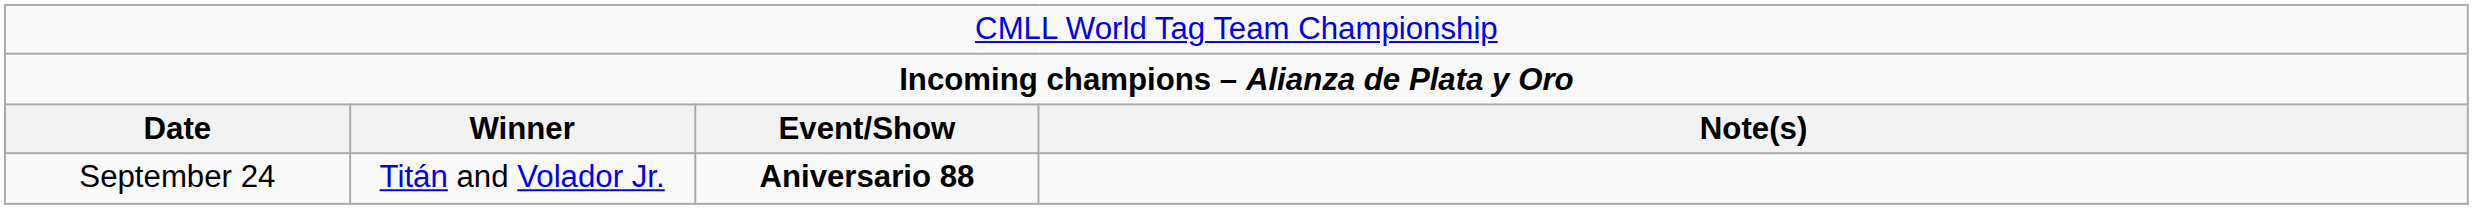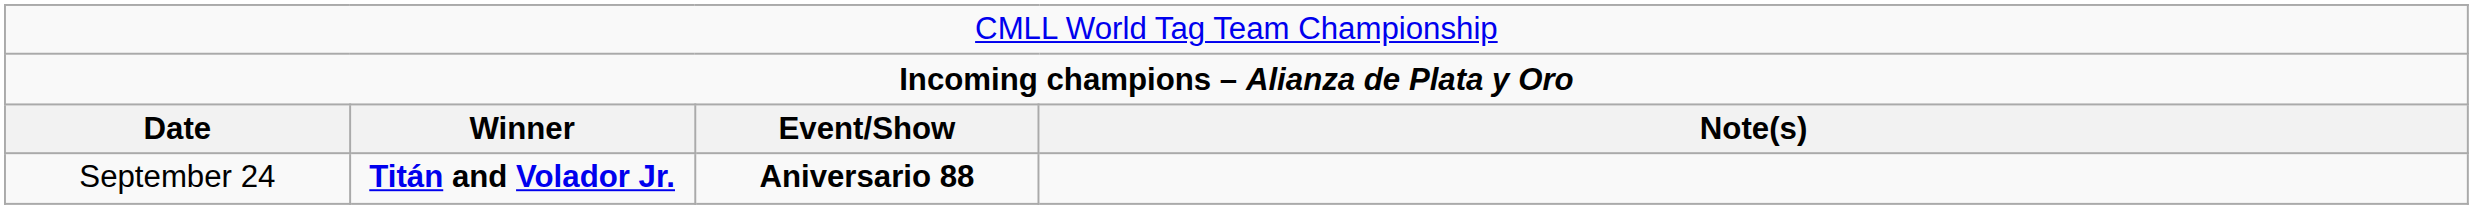September 24 | column 2: normal -> bold
